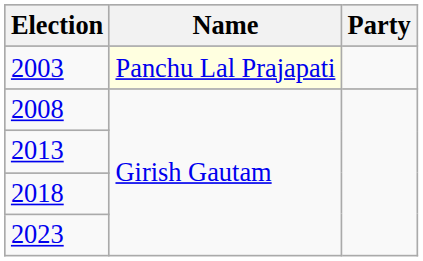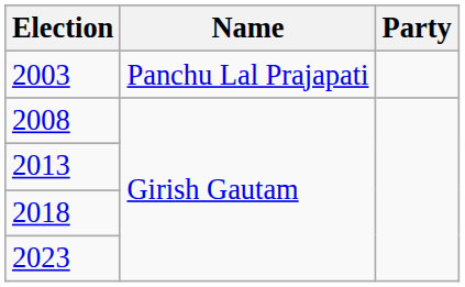2003 | Name: lightyellow background -> no background
